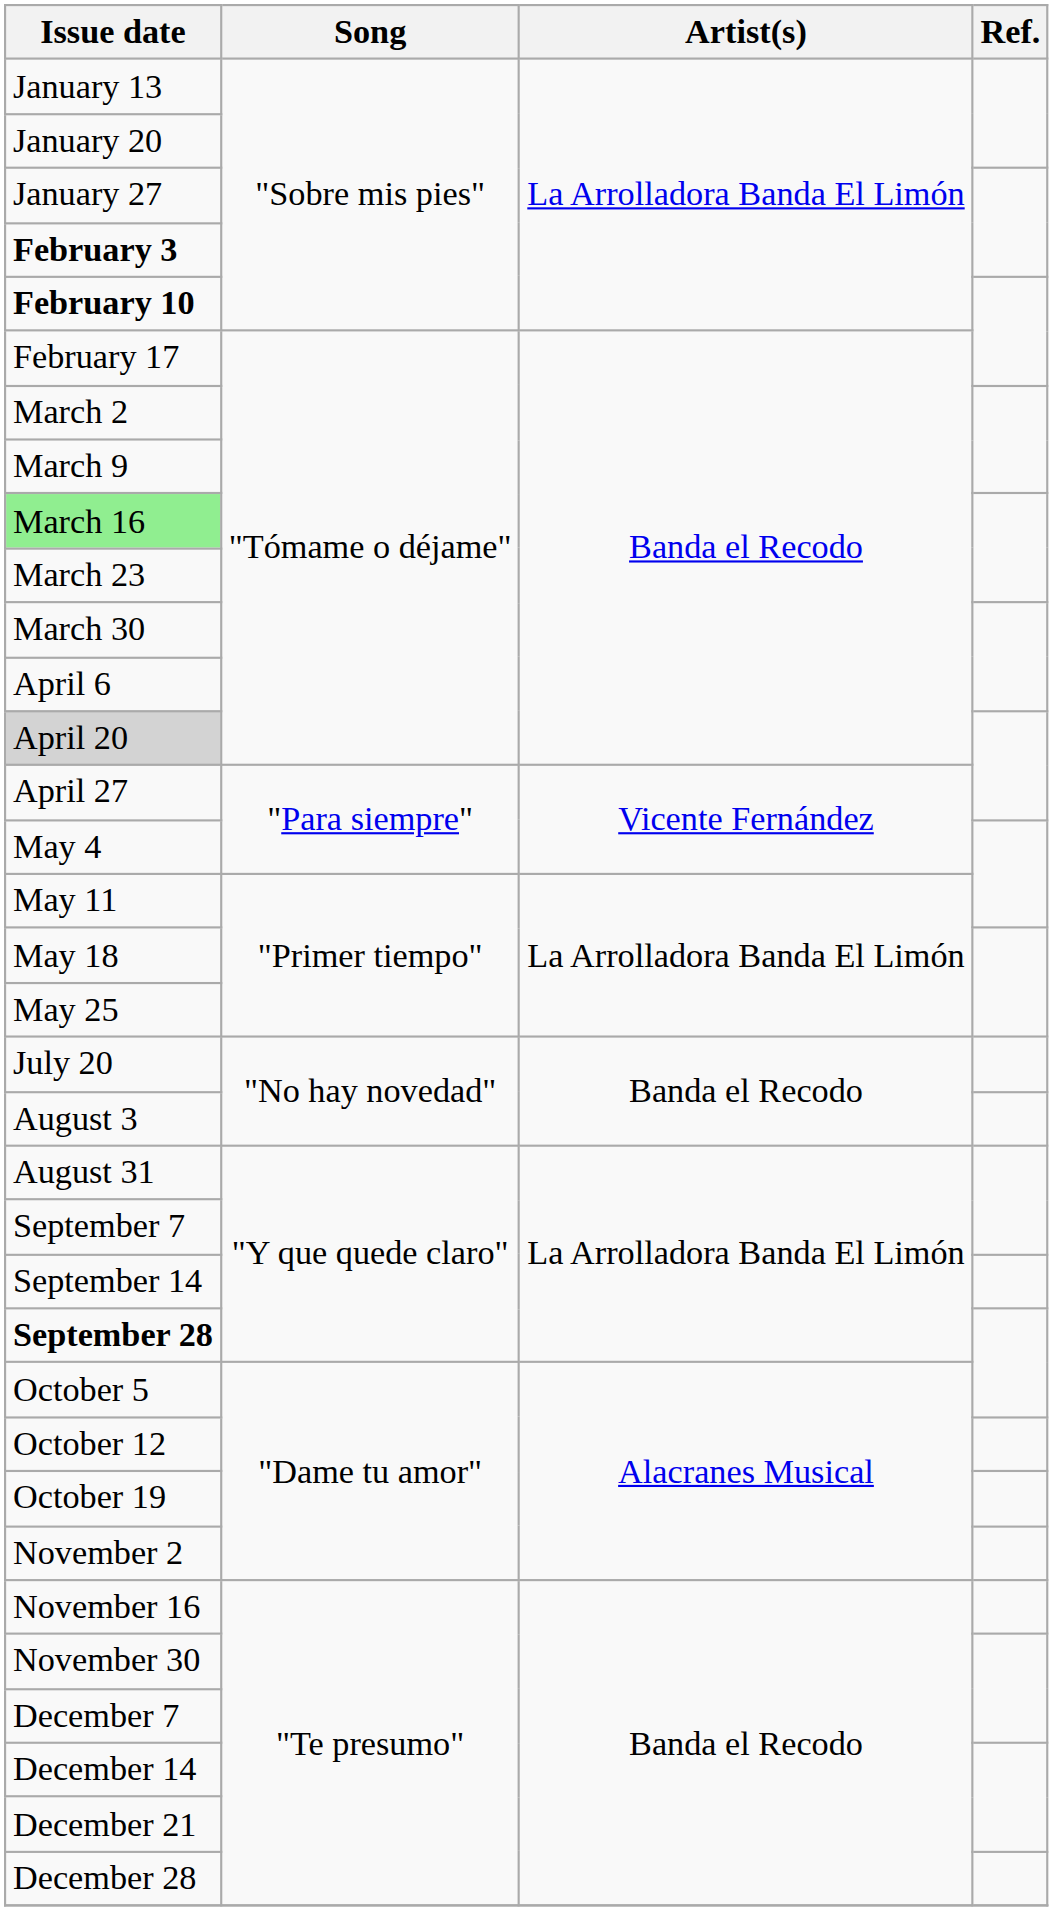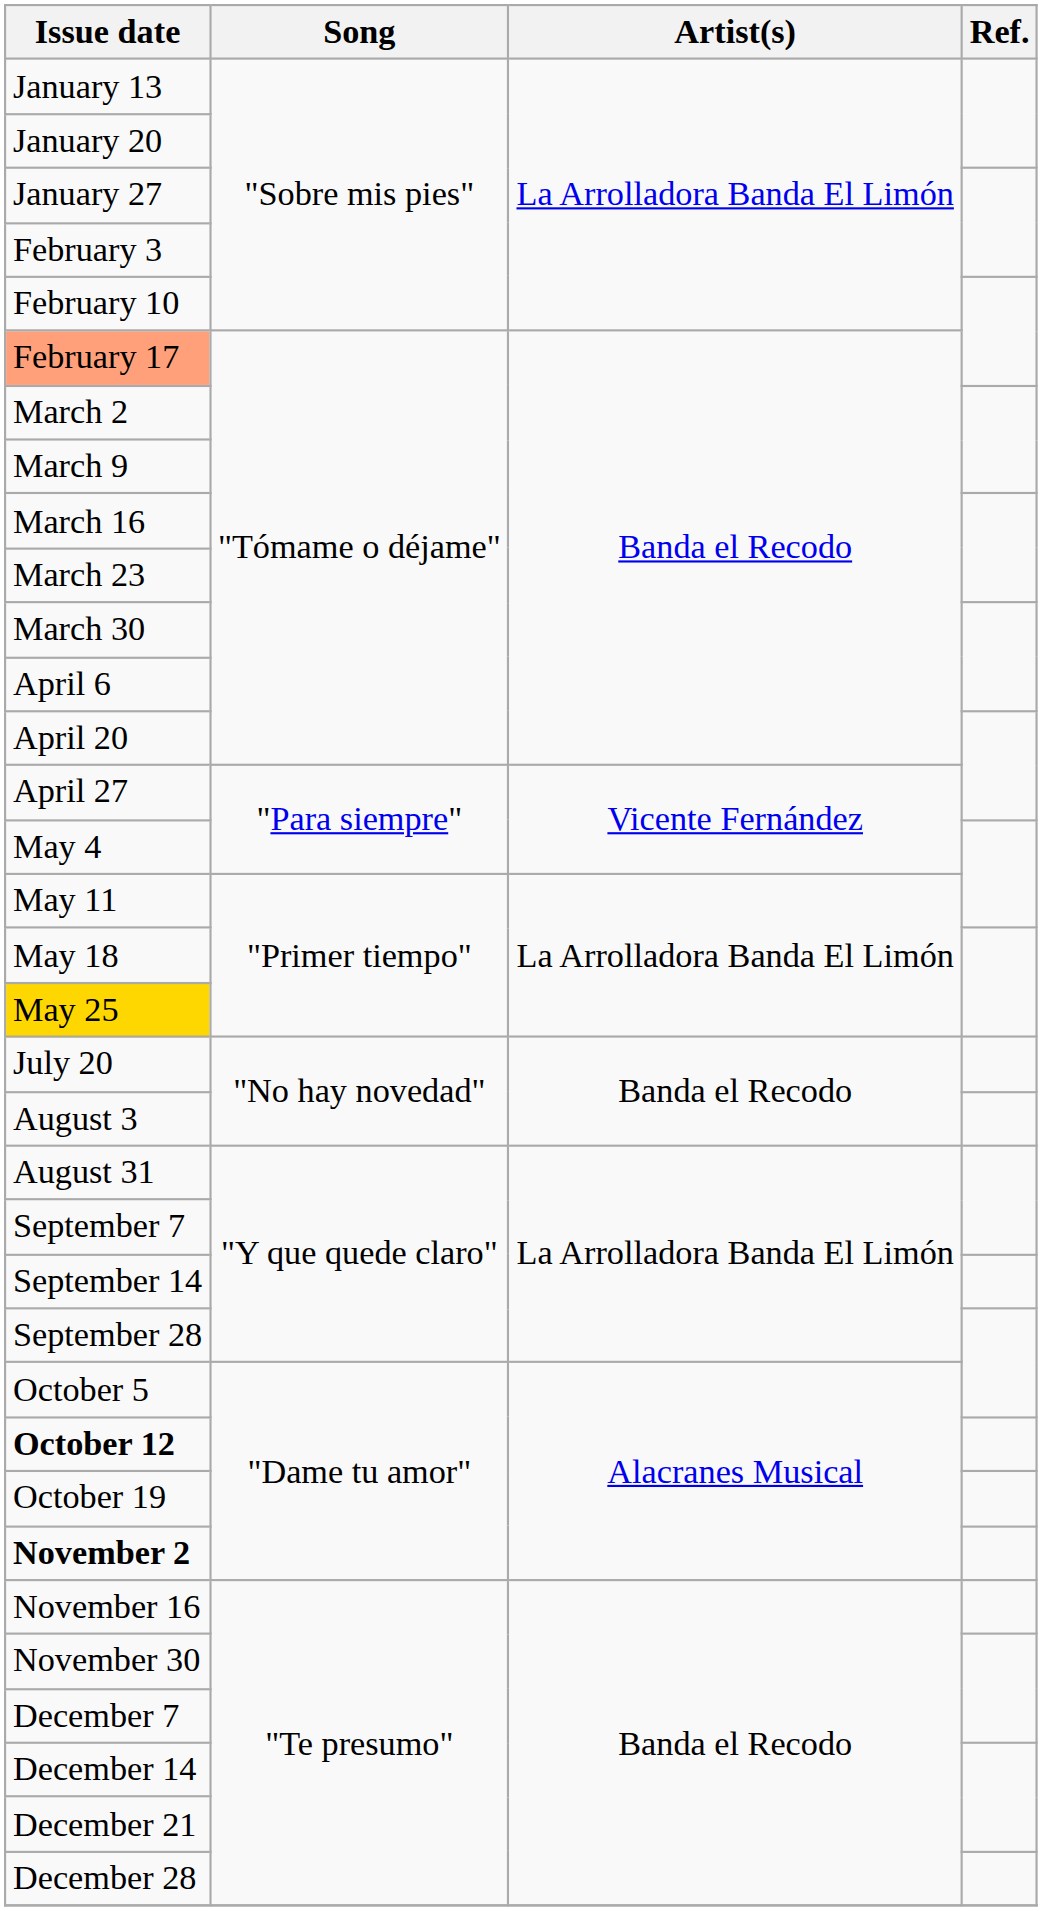February 3 | Issue date: bold -> normal
February 10 | Issue date: bold -> normal
February 17 | Issue date: no background -> lightsalmon background
March 16 | Issue date: lightgreen background -> no background
April 20 | Issue date: lightgrey background -> no background
May 25 | Issue date: no background -> gold background
September 28 | Issue date: bold -> normal
October 12 | Issue date: normal -> bold
November 2 | Issue date: normal -> bold
